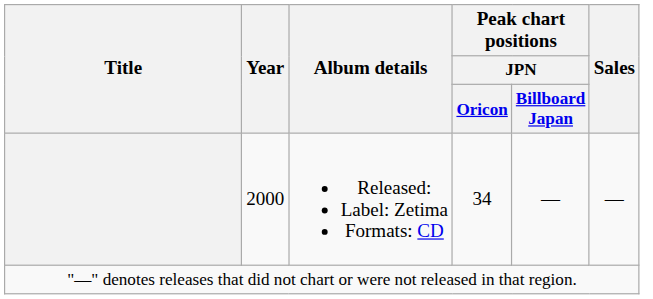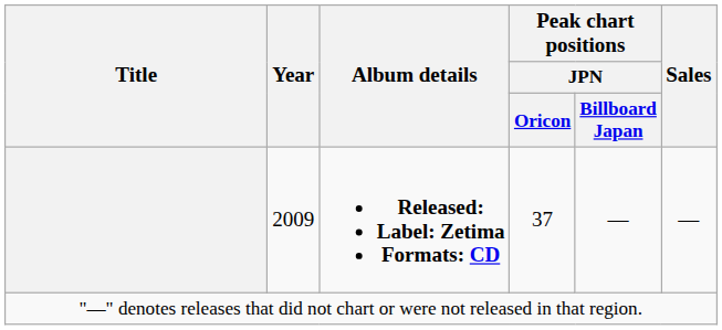row 4 | Year: 2000 -> 2009
row 4 | Album details: normal -> bold
row 4 | Peak chart positions / JPN / Oricon: 34 -> 37
